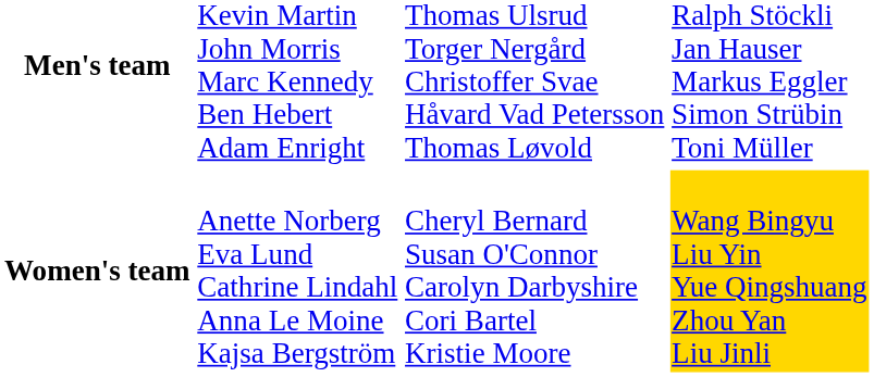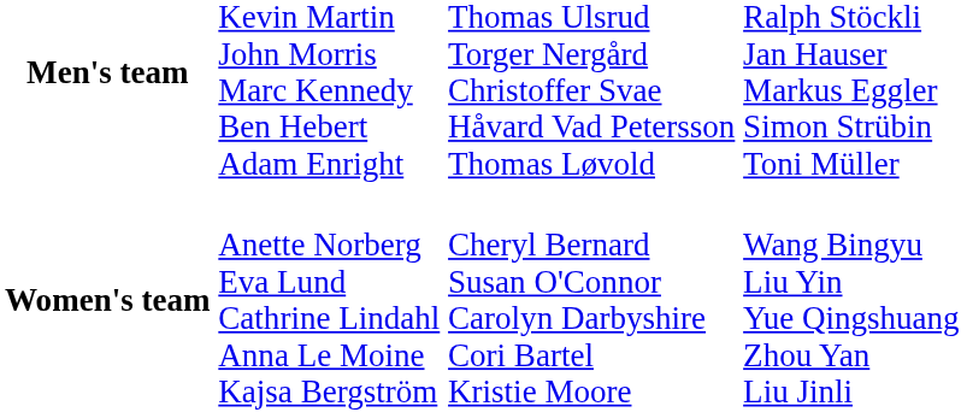Women's team | column 4: gold background -> no background
